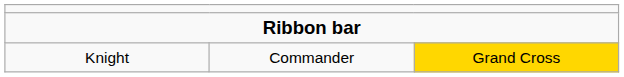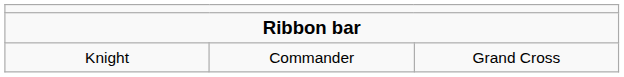Knight | column 3: gold background -> no background
